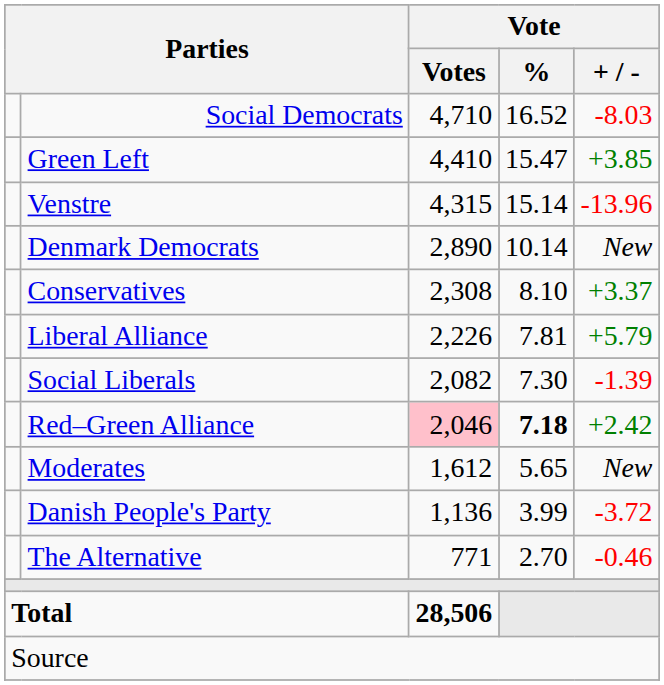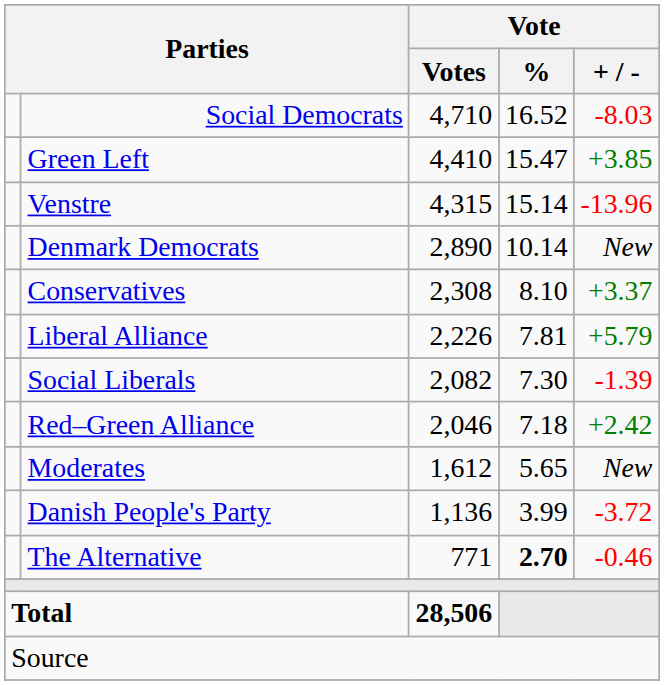Red–Green Alliance | Vote / Votes: pink background -> no background
Red–Green Alliance | Vote / %: bold -> normal
The Alternative | Vote / %: normal -> bold
